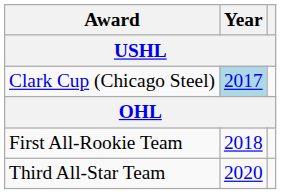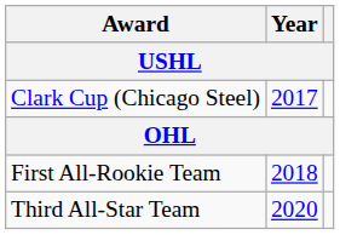Clark Cup (Chicago Steel) | Year: lightblue background -> no background
